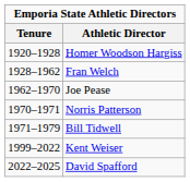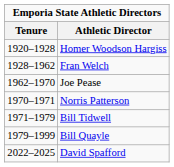+ row: 1979–1999 | Bill Quayle
- row: 1999–2022 | Kent Weiser
